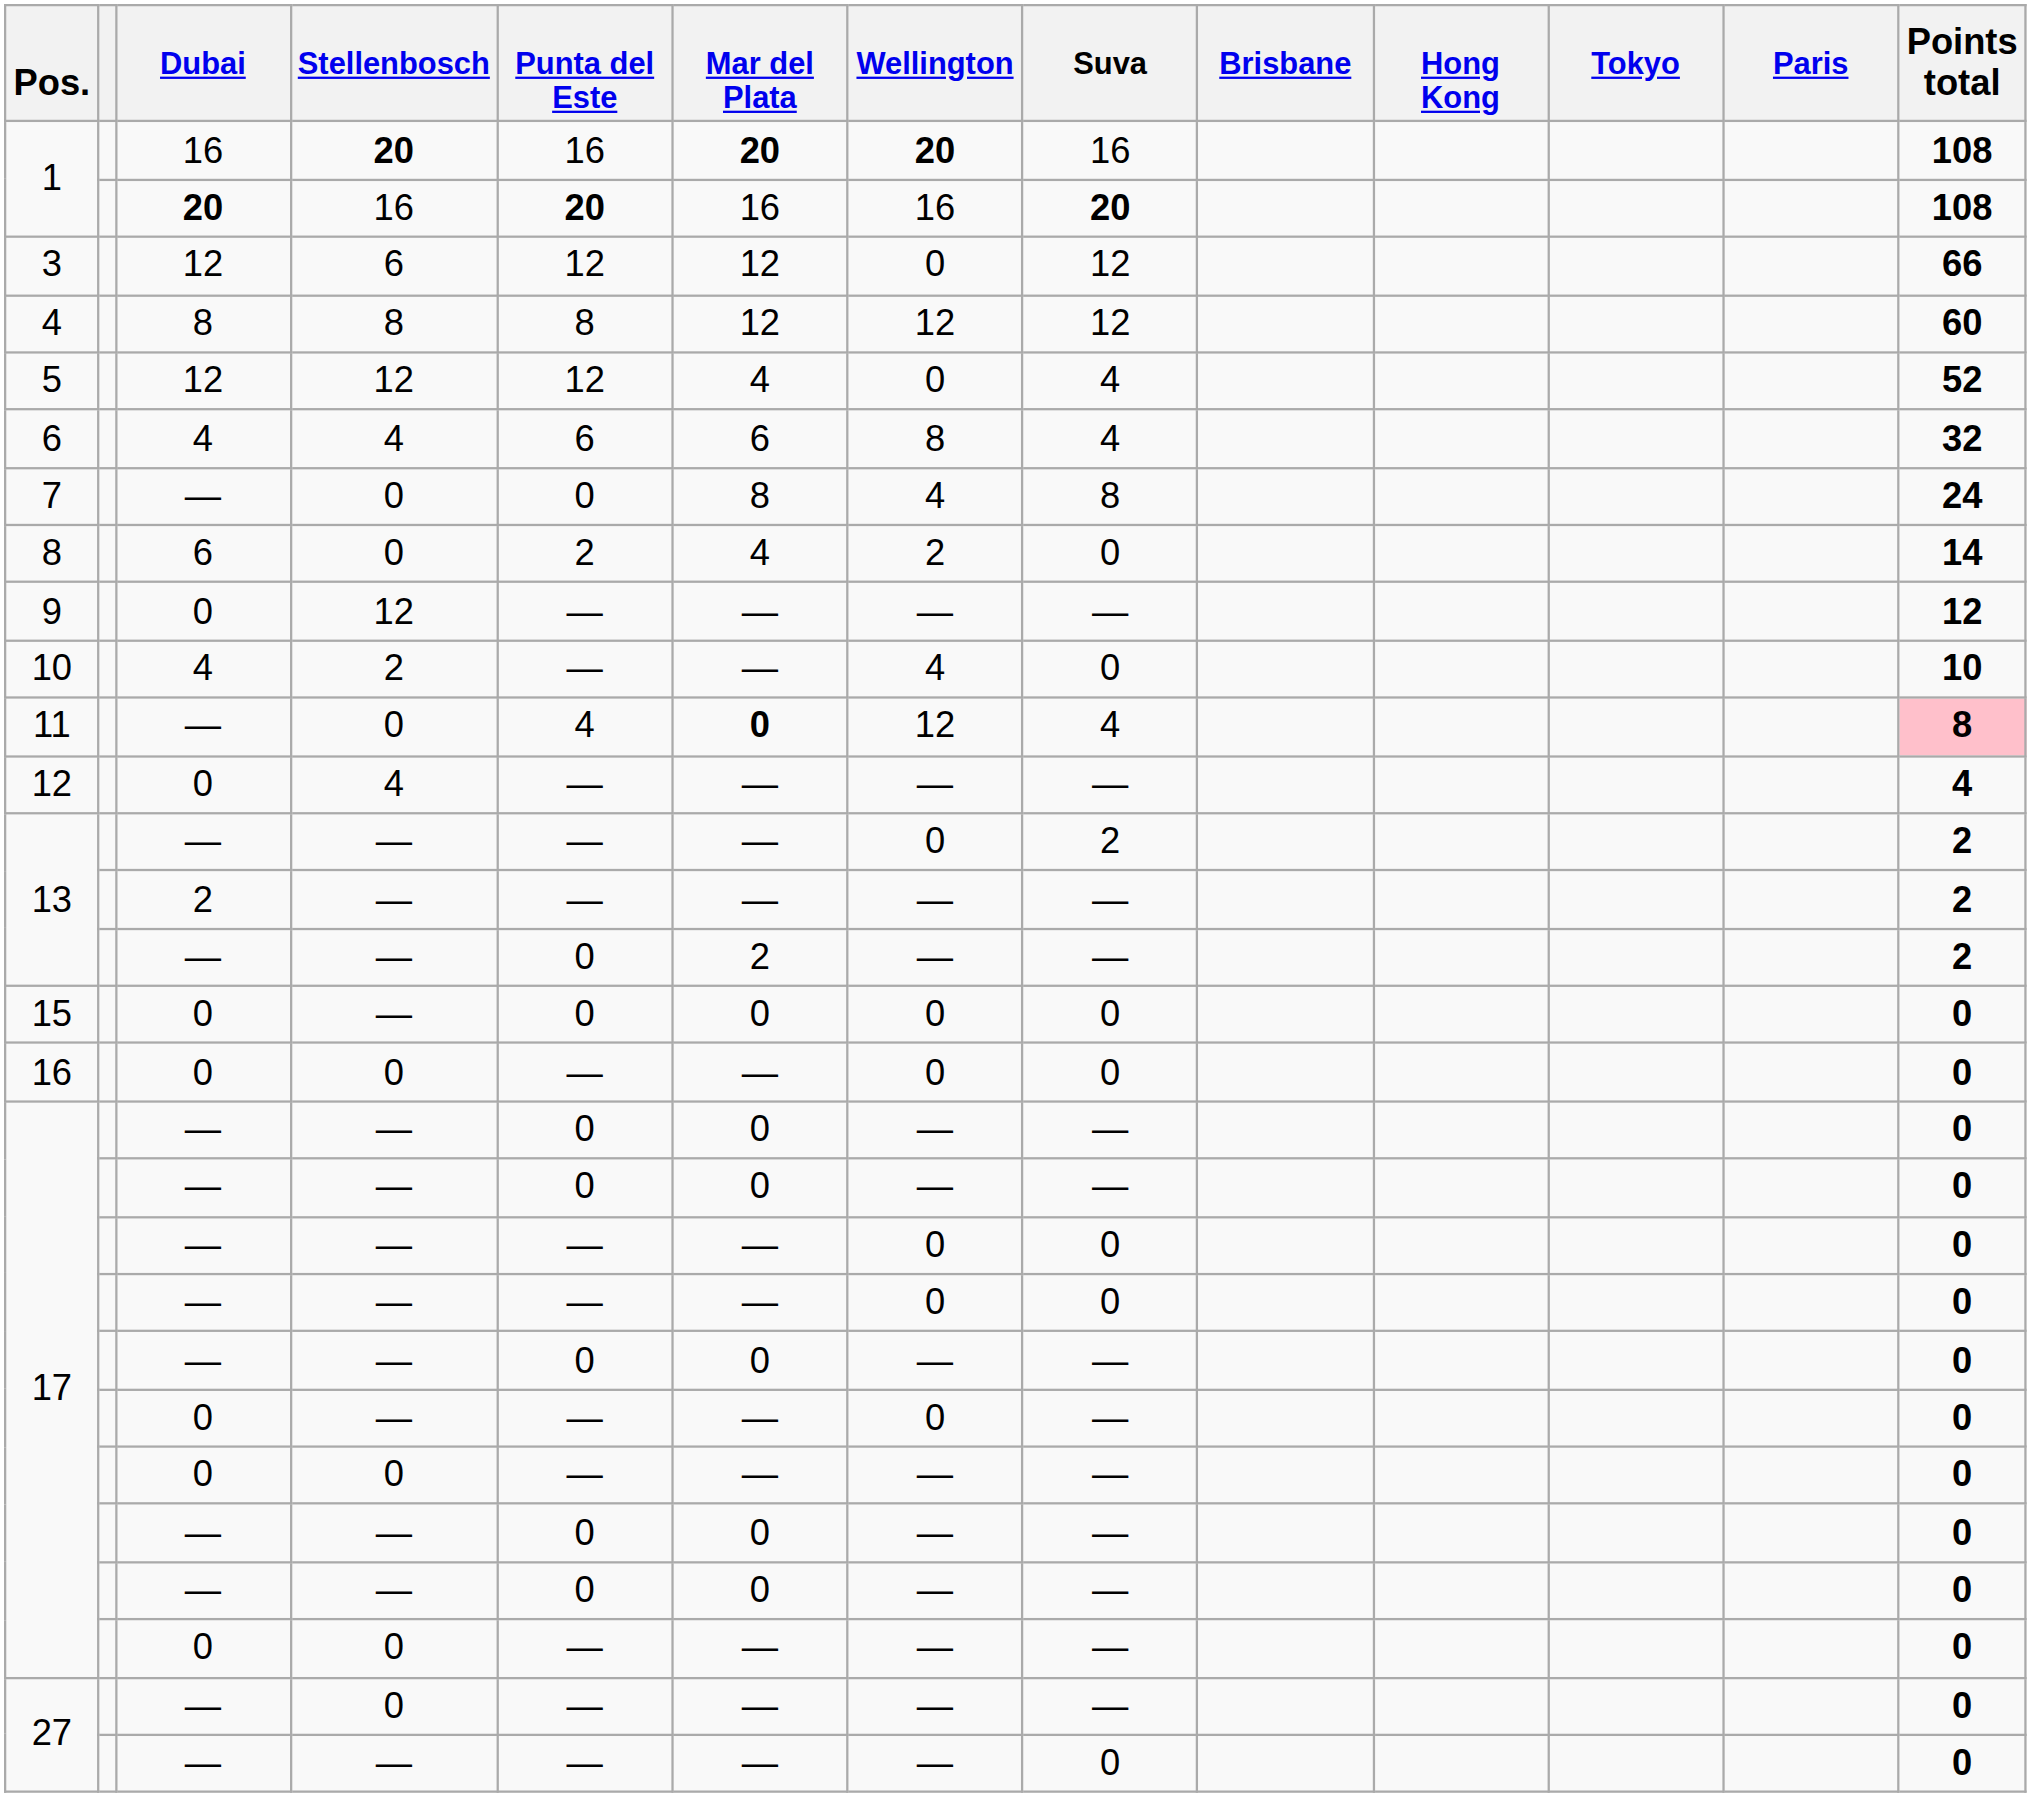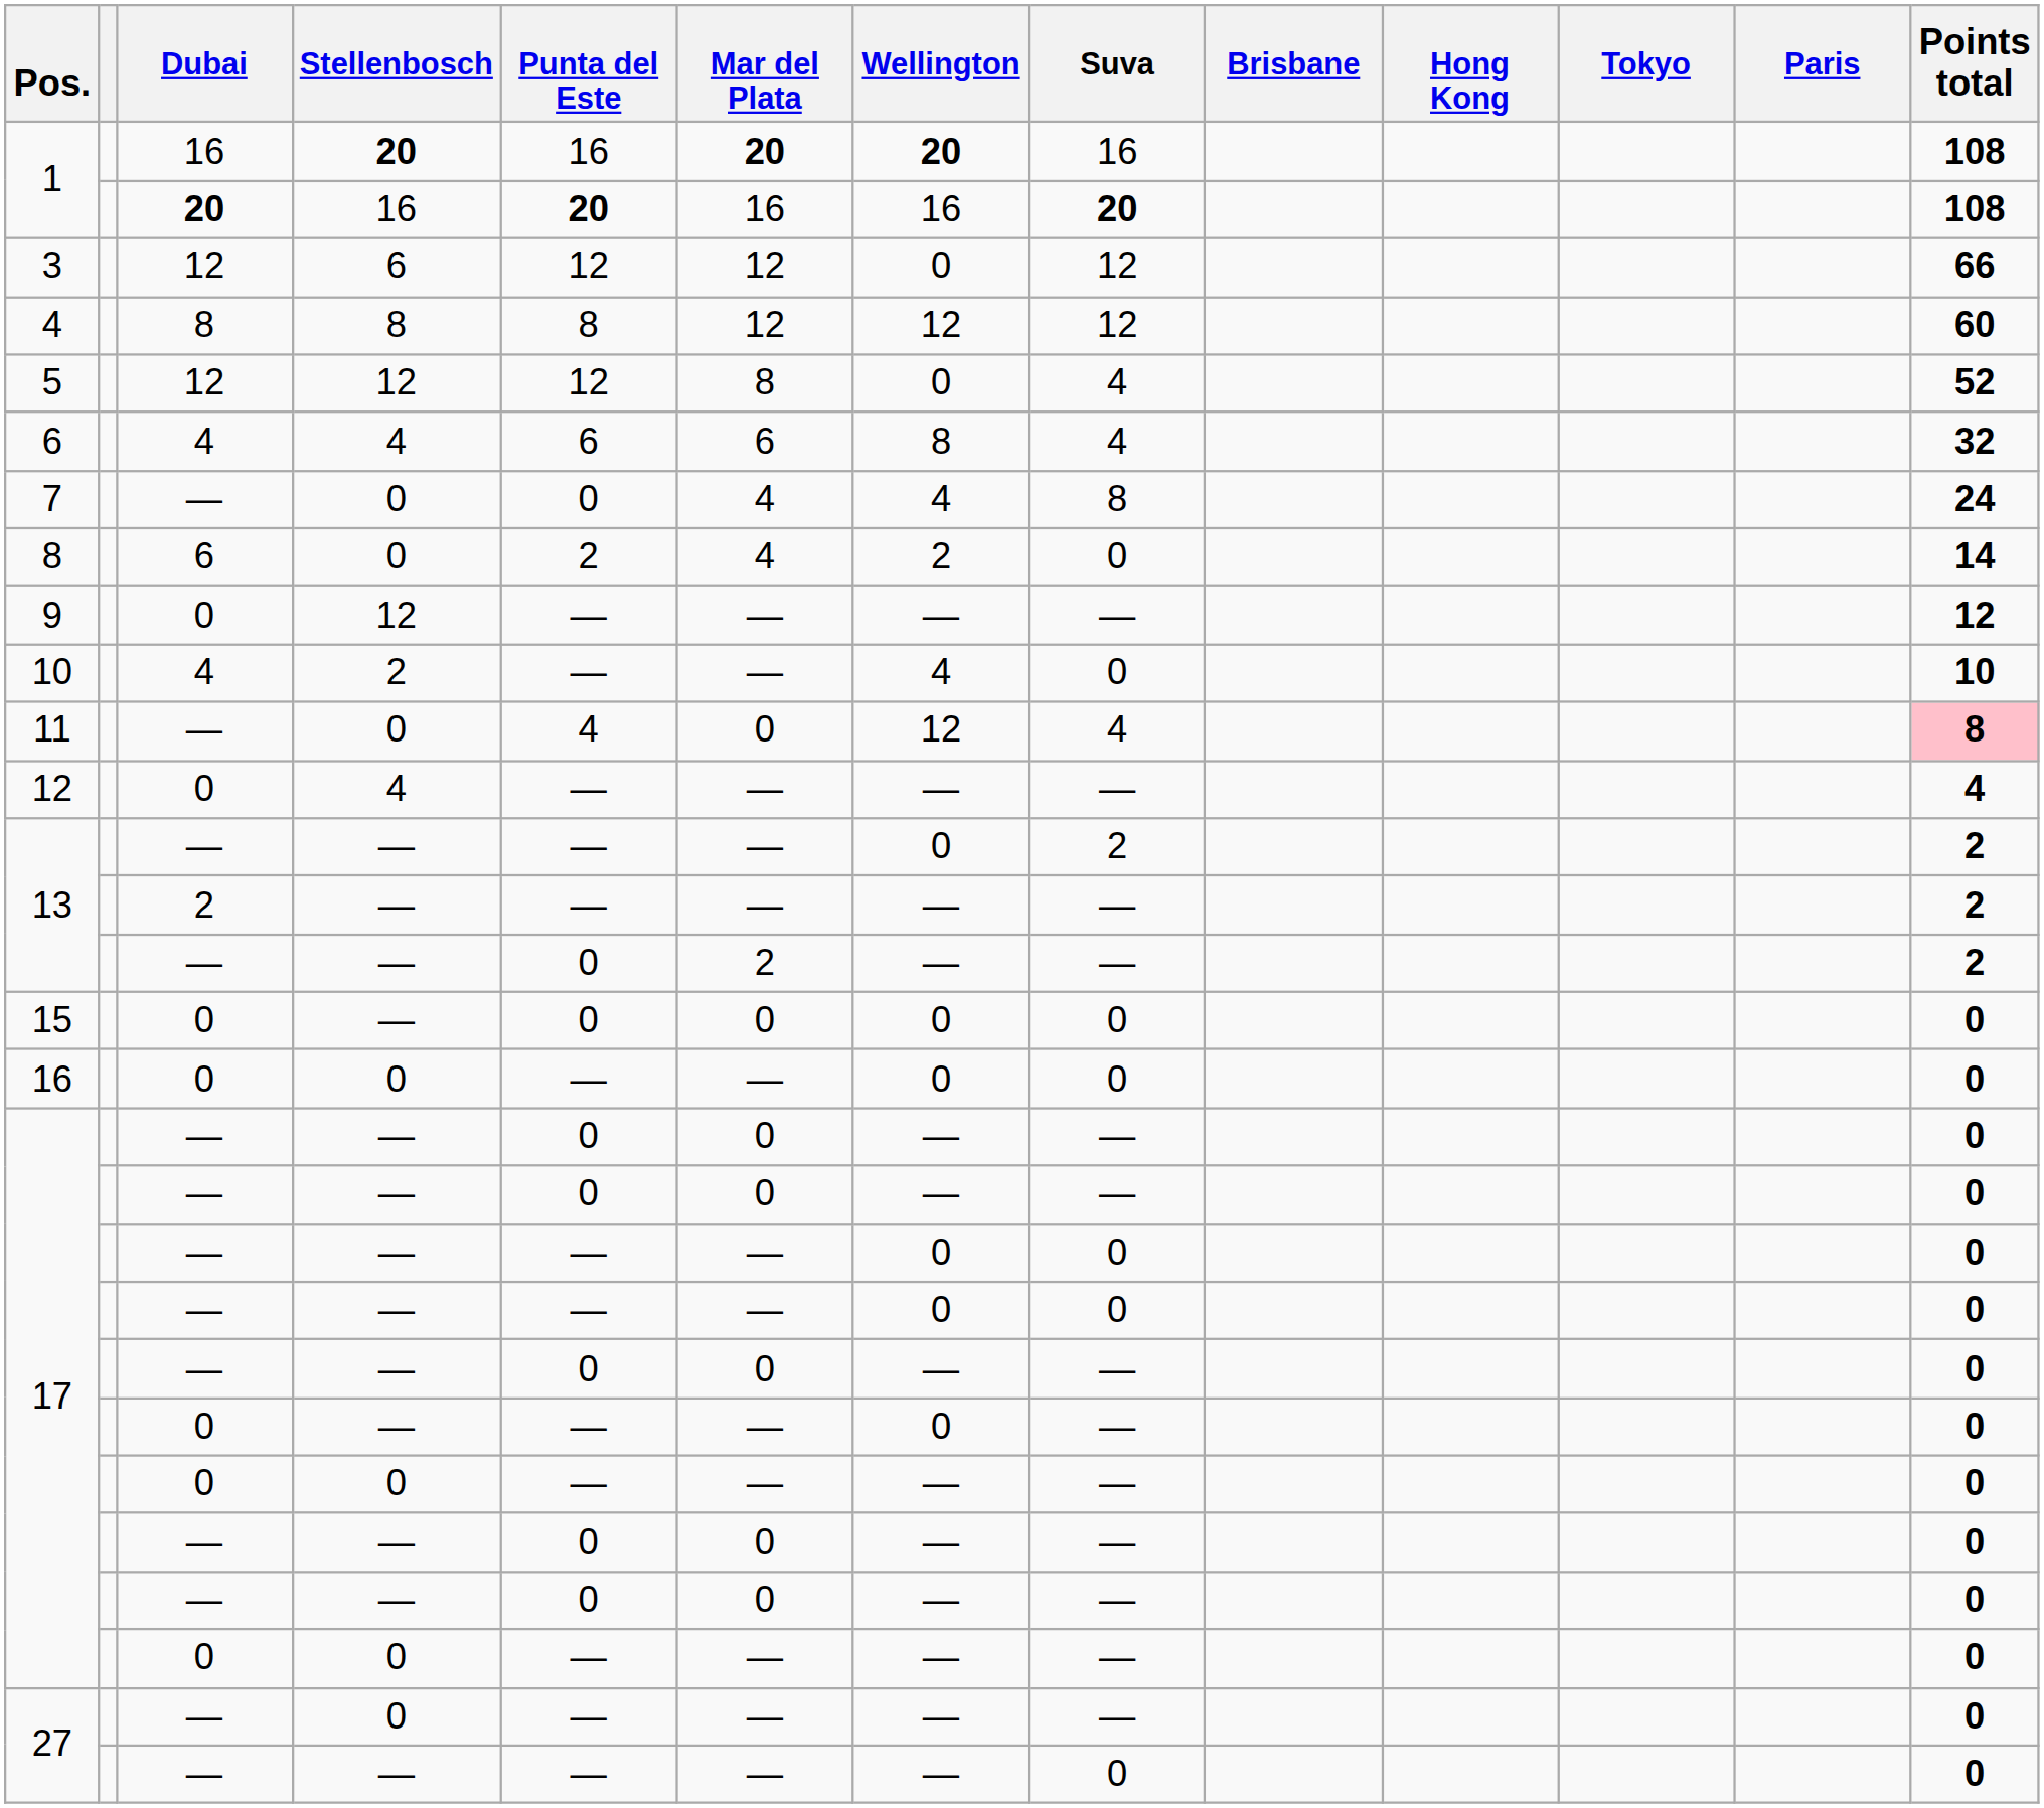5 | Mar del Plata: 4 -> 8
7 | Mar del Plata: 8 -> 4
11 | Mar del Plata: bold -> normal
